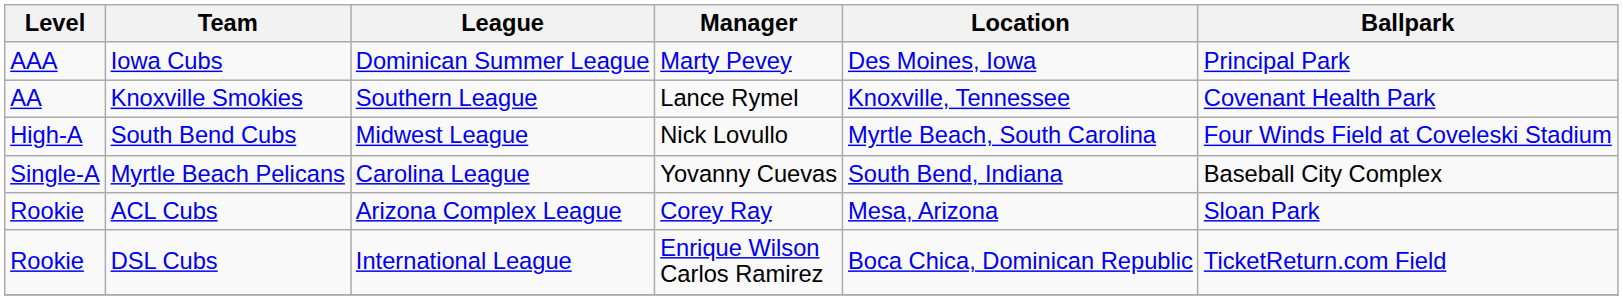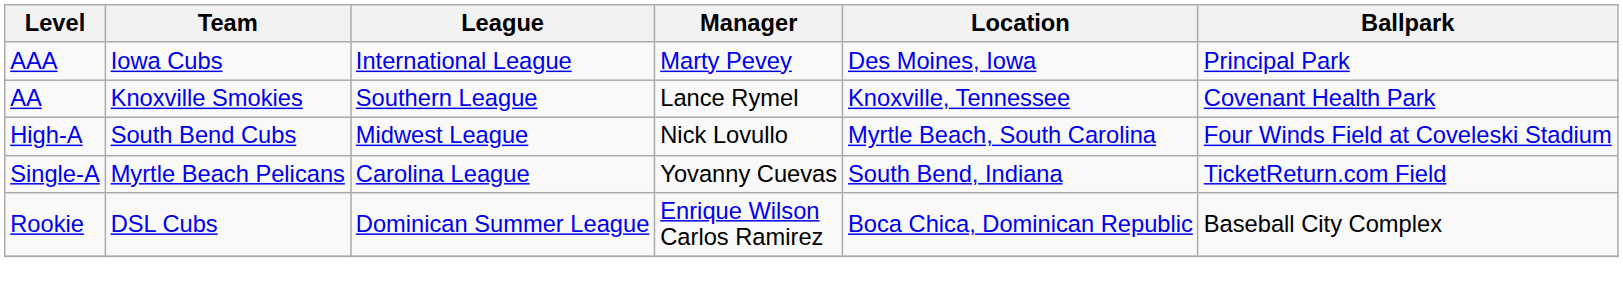Iowa Cubs | League: Dominican Summer League -> International League
Myrtle Beach Pelicans | Ballpark: Baseball City Complex -> TicketReturn.com Field
- row: Rookie | ACL Cubs | Arizona Complex League | Corey Ray | Mesa, Arizona | Sloan Park
DSL Cubs | League: International League -> Dominican Summer League
DSL Cubs | Ballpark: TicketReturn.com Field -> Baseball City Complex
